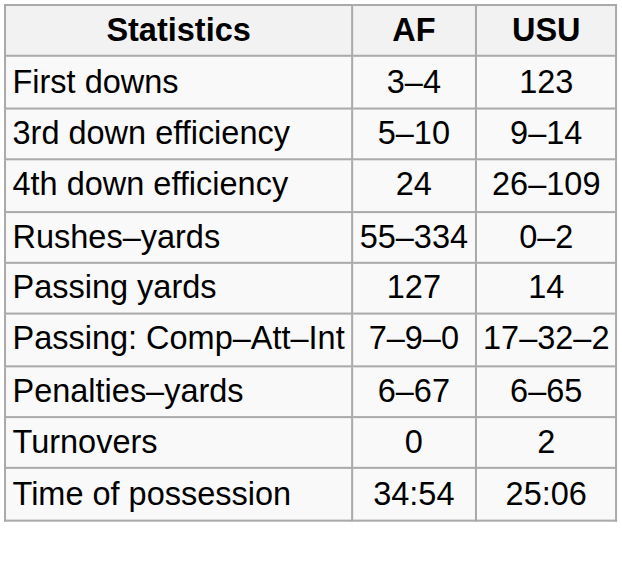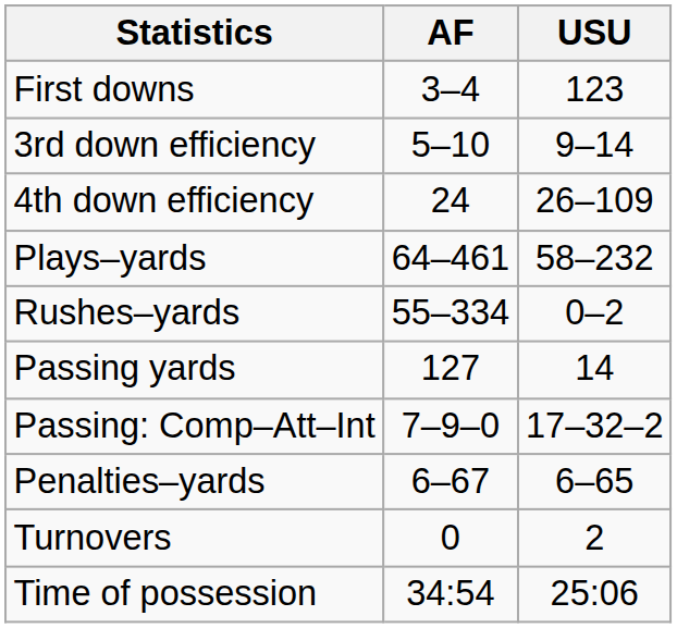+ row: Plays–yards | 64–461 | 58–232
